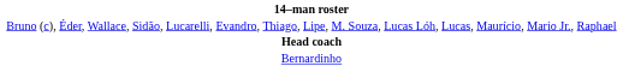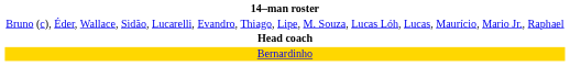row 4 | column 1: no background -> gold background
